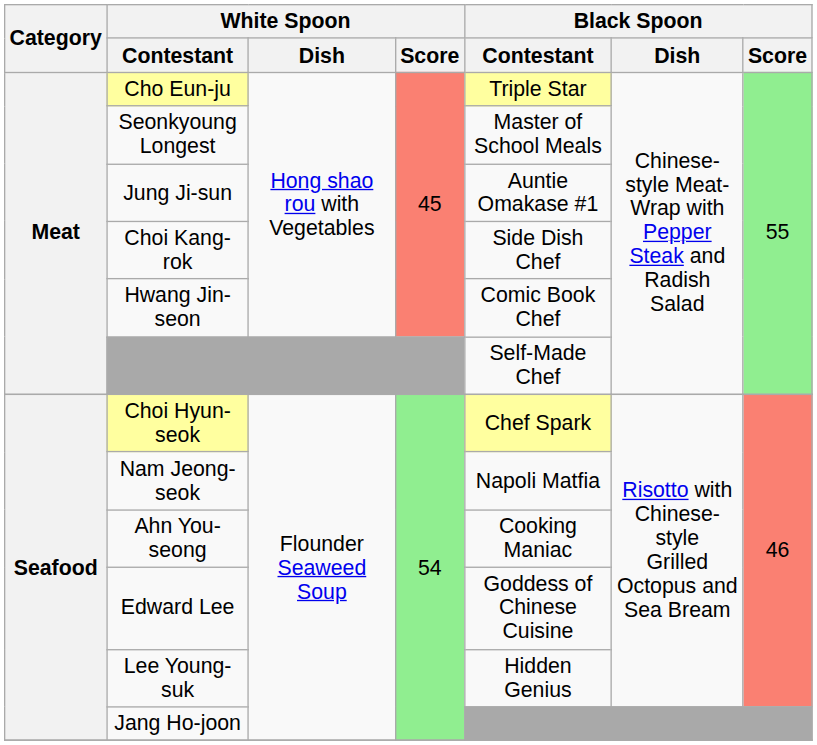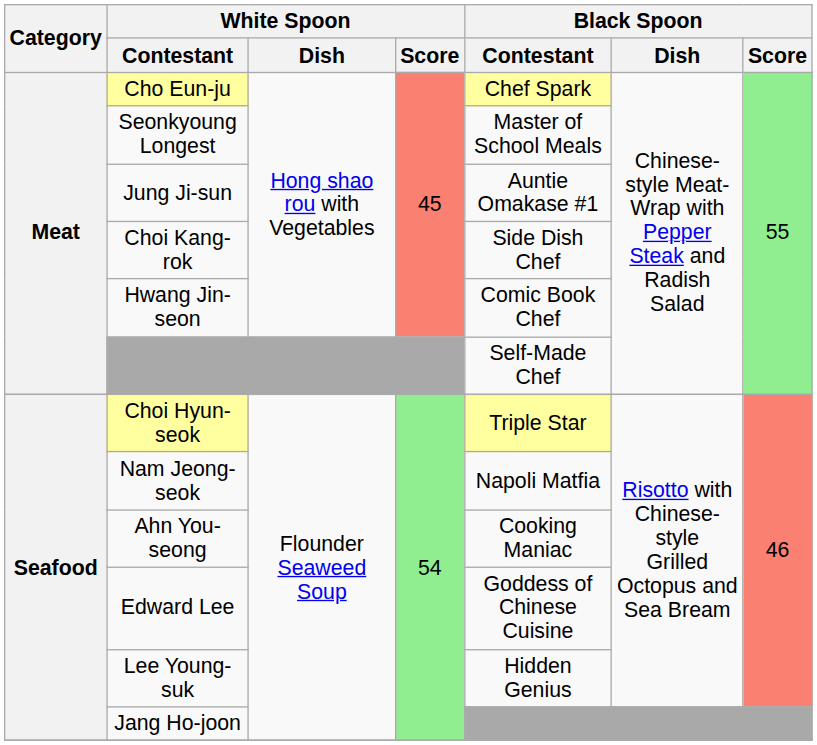Cho Eun-ju | Black Spoon / Contestant: Triple Star -> Chef Spark
Choi Hyun-seok | Black Spoon / Contestant: Chef Spark -> Triple Star
